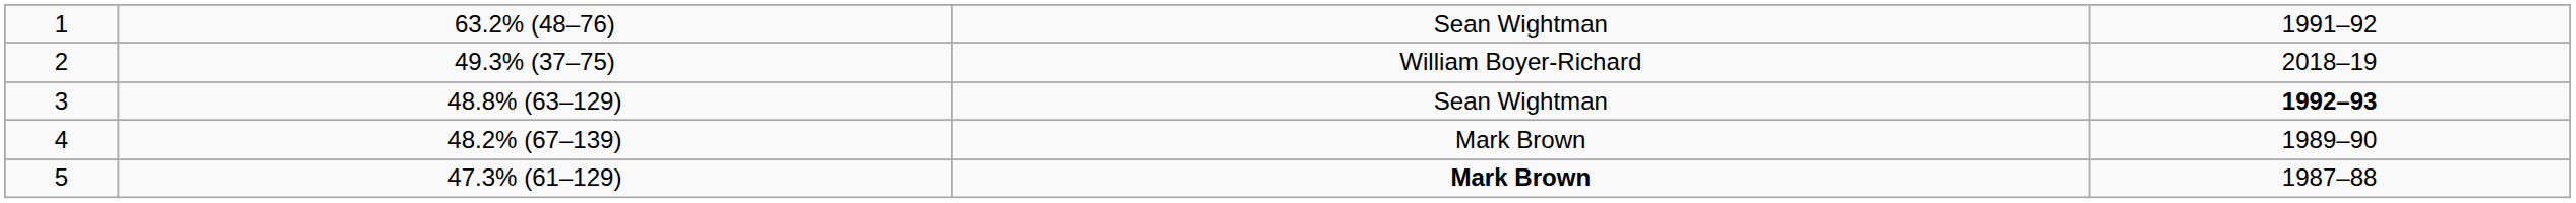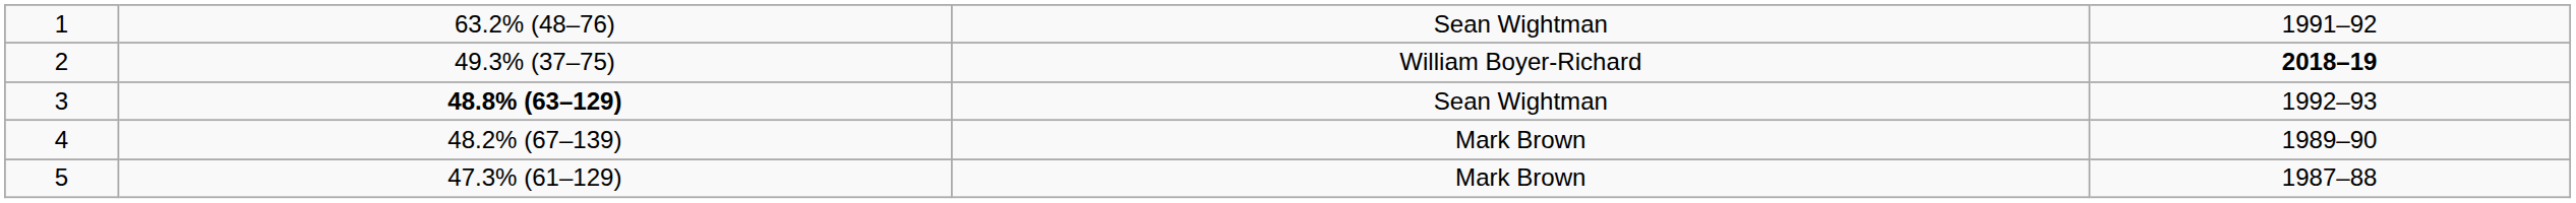2 | column 4: normal -> bold
3 | column 2: normal -> bold
3 | column 4: bold -> normal
5 | column 3: bold -> normal
